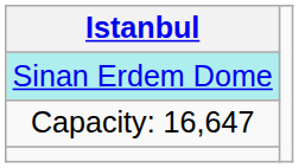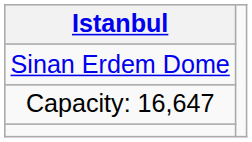Sinan Erdem Dome | Istanbul: paleturquoise background -> no background
